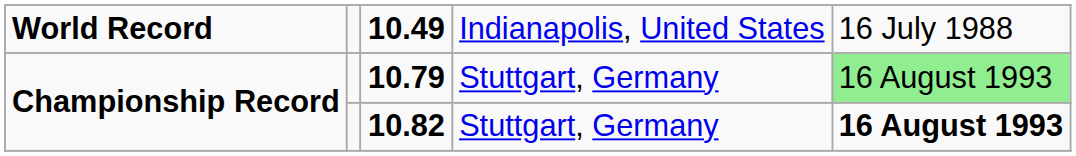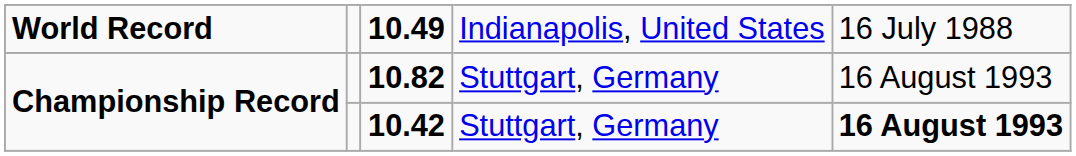row 2 | column 3: 10.79 -> 10.82
row 2 | column 5: lightgreen background -> no background
row 3 | column 3: 10.82 -> 10.42
